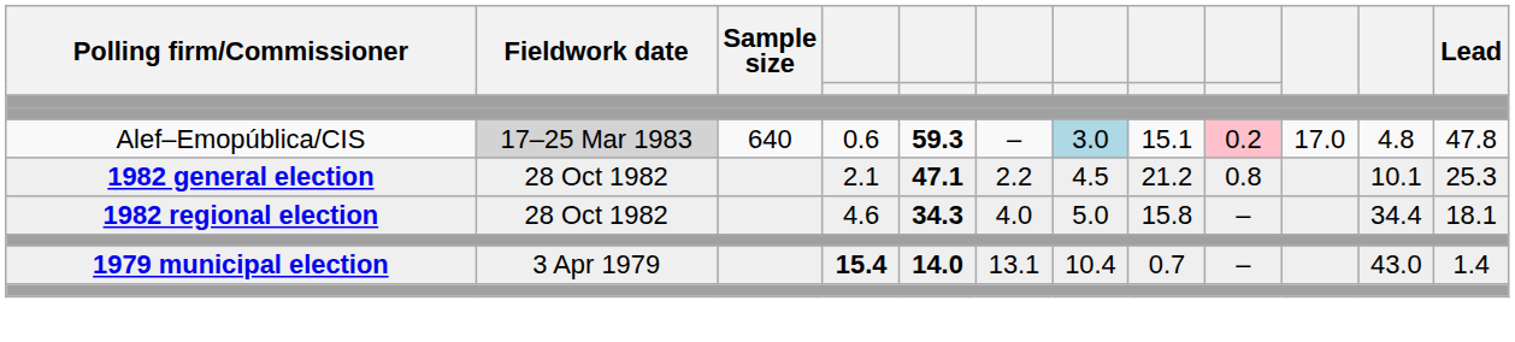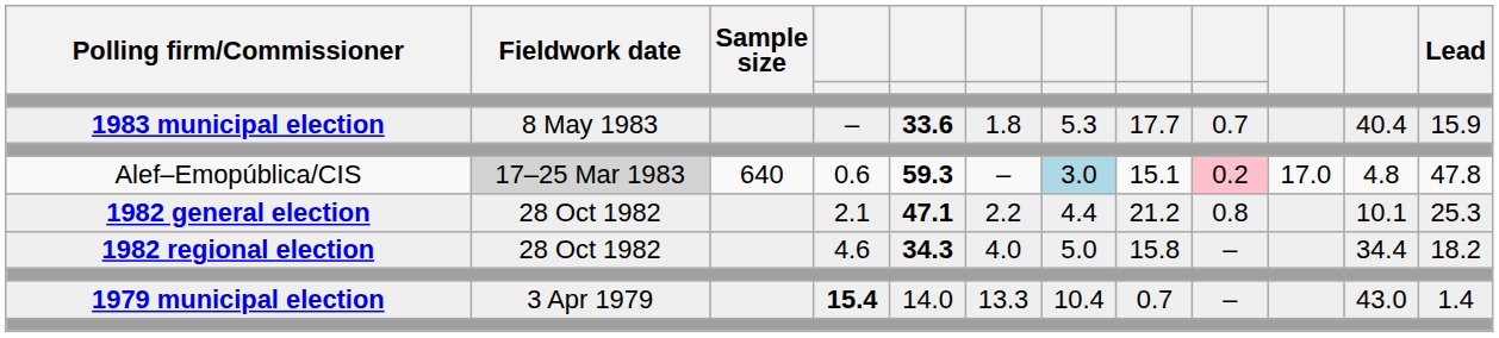+ row: 1983 municipal election | 8 May 1983 | – | 33.6 | 1.8 | 5.3 | 17.7 | 0.7 | 40.4 | 15.9
1982 general election | column 7: 4.5 -> 4.4
1982 regional election | Lead: 18.1 -> 18.2
1979 municipal election | column 5: bold -> normal
1979 municipal election | column 6: 13.1 -> 13.3
